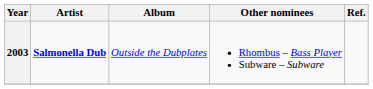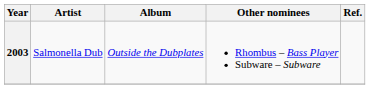2003 | Artist: bold -> normal
